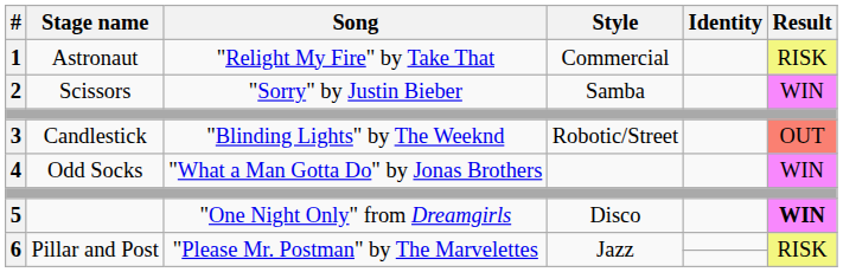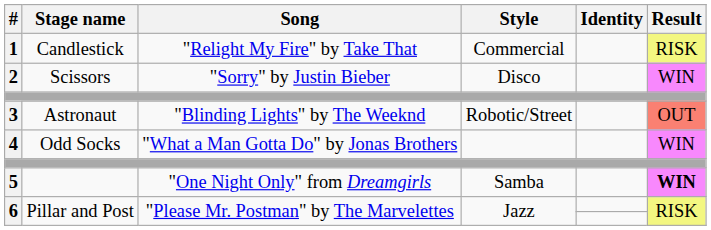1 | Stage name: Astronaut -> Candlestick
2 | Style: Samba -> Disco
3 | Stage name: Candlestick -> Astronaut
5 | Style: Disco -> Samba
